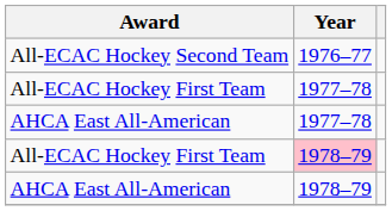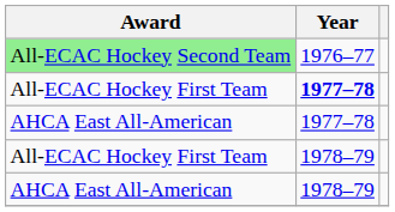row 2 | Award: no background -> lightgreen background
row 3 | Year: normal -> bold
row 5 | Year: pink background -> no background
